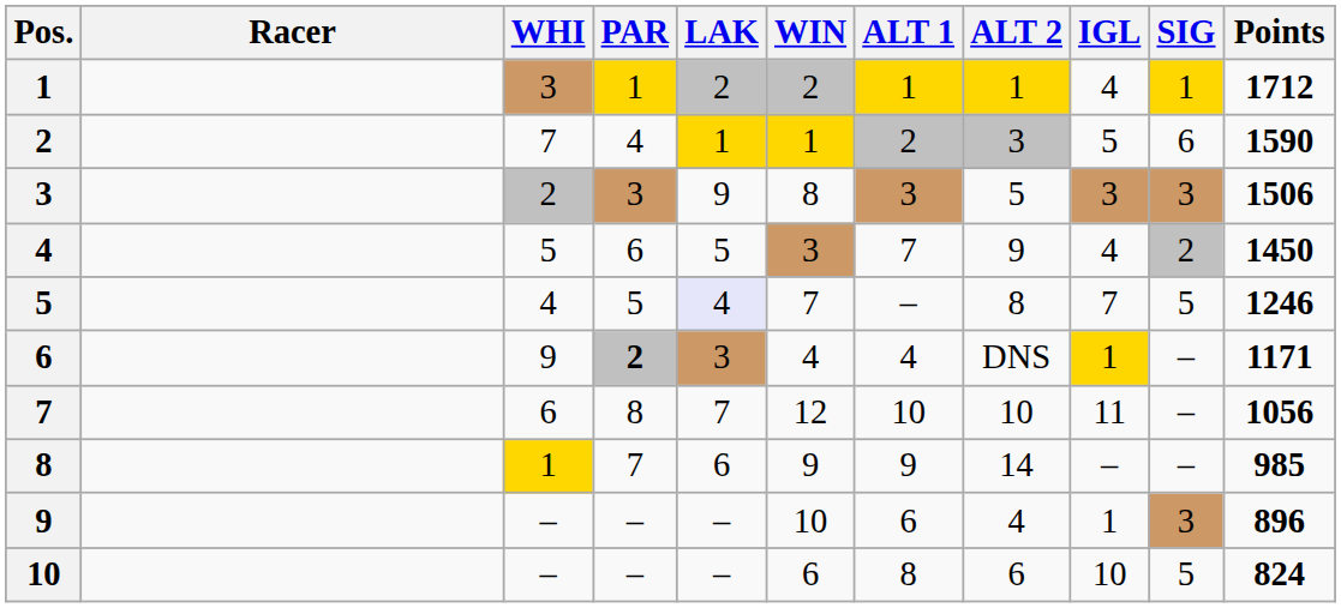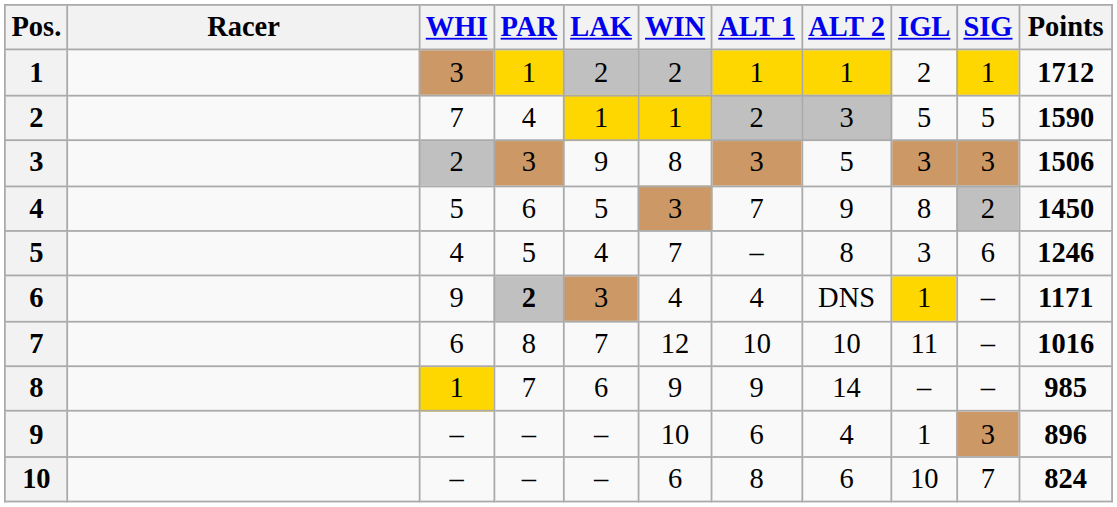row 2 | IGL: 4 -> 2
row 3 | SIG: 6 -> 5
row 5 | IGL: 4 -> 8
row 6 | LAK: lavender background -> no background
row 6 | IGL: 7 -> 3
row 6 | SIG: 5 -> 6
row 8 | Points: 1056 -> 1016
row 11 | SIG: 5 -> 7
